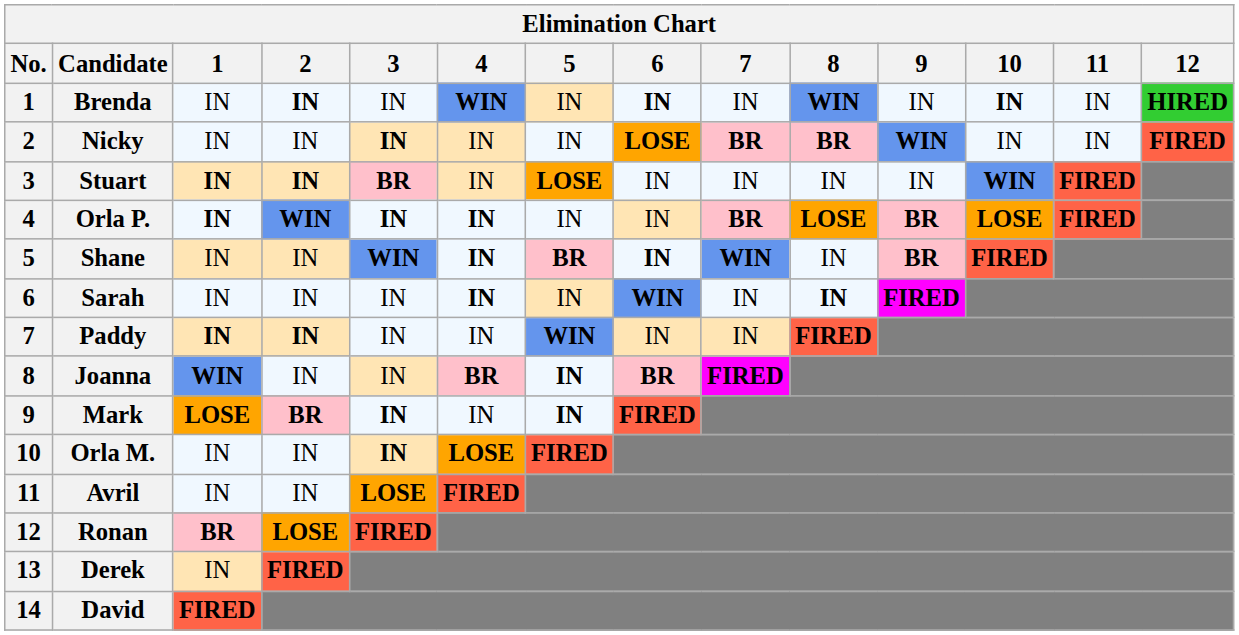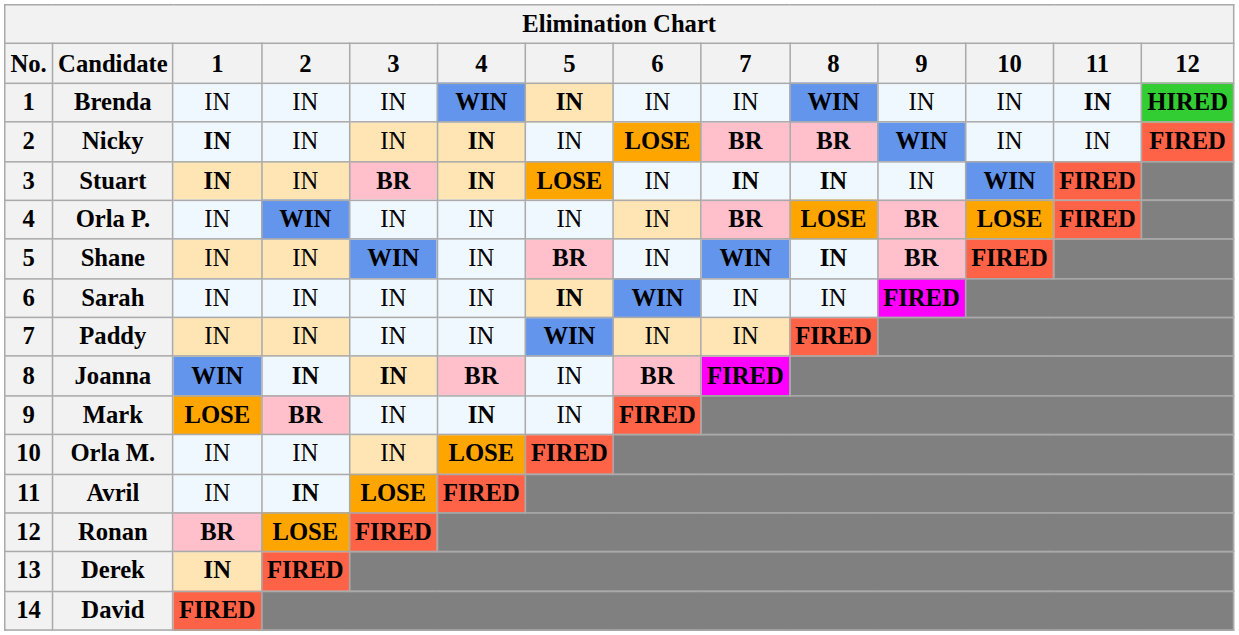Brenda | Elimination Chart / 2: bold -> normal
Brenda | Elimination Chart / 5: normal -> bold
Brenda | Elimination Chart / 6: bold -> normal
Brenda | Elimination Chart / 10: bold -> normal
Brenda | Elimination Chart / 11: normal -> bold
Nicky | Elimination Chart / 1: normal -> bold
Nicky | Elimination Chart / 3: bold -> normal
Nicky | Elimination Chart / 4: normal -> bold
Stuart | Elimination Chart / 2: bold -> normal
Stuart | Elimination Chart / 4: normal -> bold
Stuart | Elimination Chart / 7: normal -> bold
Stuart | Elimination Chart / 8: normal -> bold
Orla P. | Elimination Chart / 1: bold -> normal
Orla P. | Elimination Chart / 3: bold -> normal
Orla P. | Elimination Chart / 4: bold -> normal
Shane | Elimination Chart / 4: bold -> normal
Shane | Elimination Chart / 6: bold -> normal
Shane | Elimination Chart / 8: normal -> bold
Sarah | Elimination Chart / 4: bold -> normal
Sarah | Elimination Chart / 5: normal -> bold
Sarah | Elimination Chart / 8: bold -> normal
Paddy | Elimination Chart / 1: bold -> normal
Paddy | Elimination Chart / 2: bold -> normal
Joanna | Elimination Chart / 2: normal -> bold
Joanna | Elimination Chart / 3: normal -> bold
Joanna | Elimination Chart / 5: bold -> normal
Mark | Elimination Chart / 3: bold -> normal
Mark | Elimination Chart / 4: normal -> bold
Mark | Elimination Chart / 5: bold -> normal
Orla M. | Elimination Chart / 3: bold -> normal
Avril | Elimination Chart / 2: normal -> bold
Derek | Elimination Chart / 1: normal -> bold
